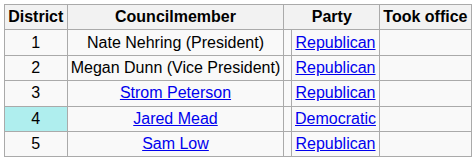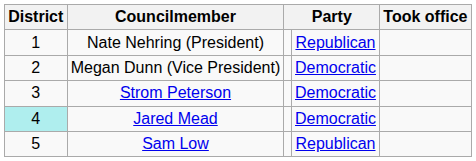Megan Dunn (Vice President) | column 4: Republican -> Democratic
Strom Peterson | column 4: Republican -> Democratic
